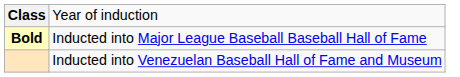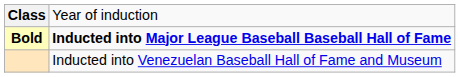Bold | column 2: normal -> bold
